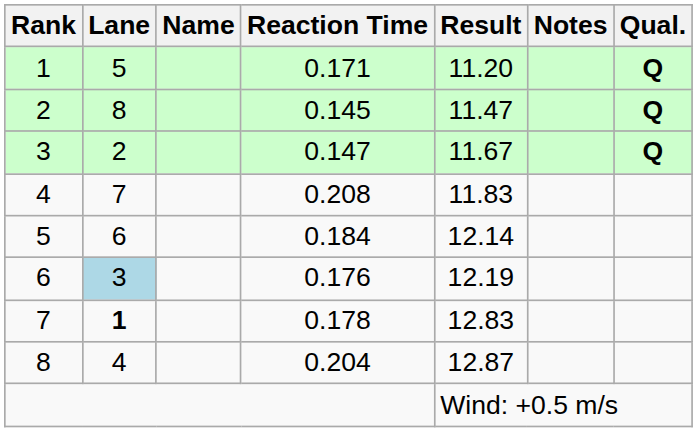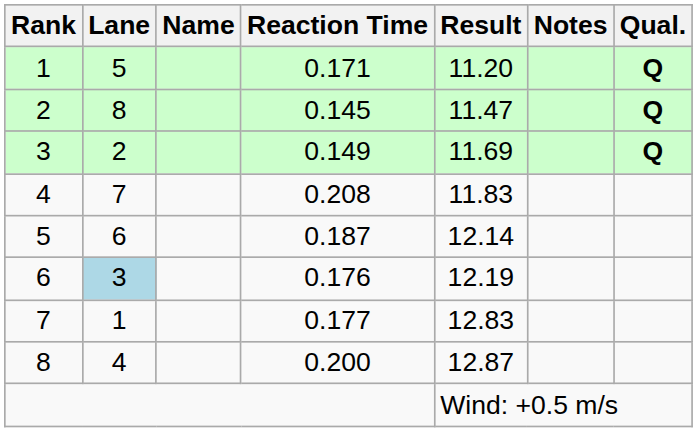row 4 | Reaction Time: 0.147 -> 0.149
row 4 | Result: 11.67 -> 11.69
row 6 | Reaction Time: 0.184 -> 0.187
row 8 | Lane: bold -> normal
row 8 | Reaction Time: 0.178 -> 0.177
row 9 | Reaction Time: 0.204 -> 0.200
